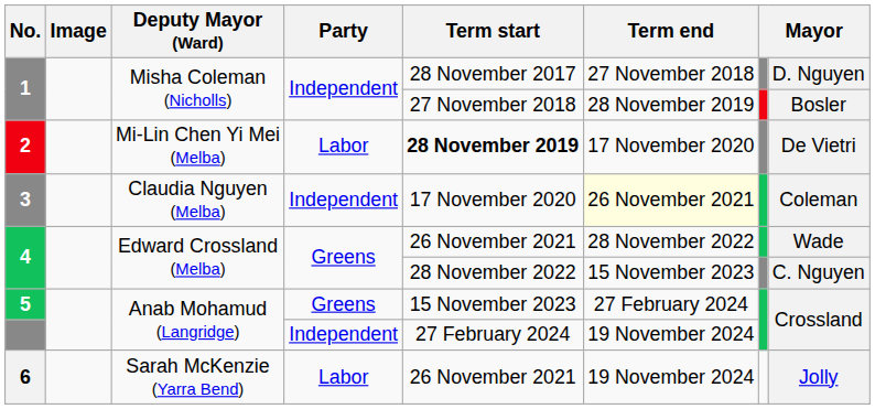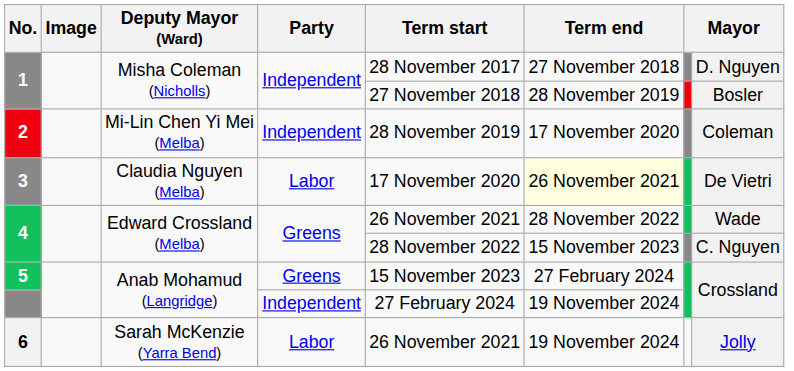2 | Party: Labor -> Independent
2 | Term start: bold -> normal
2 | column 8: De Vietri -> Coleman
3 | Party: Independent -> Labor
3 | column 8: Coleman -> De Vietri
